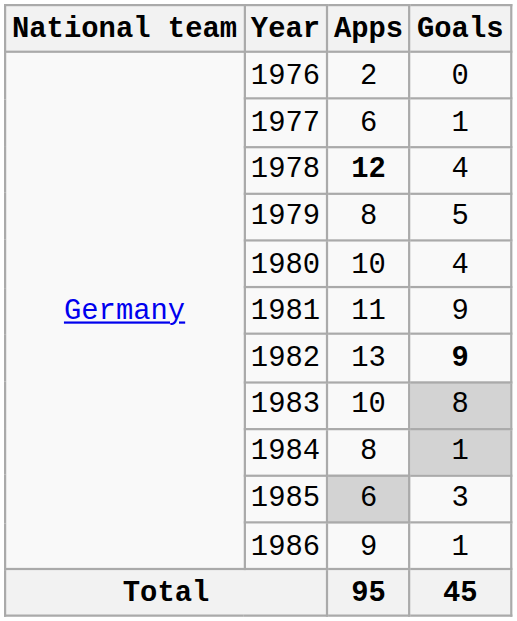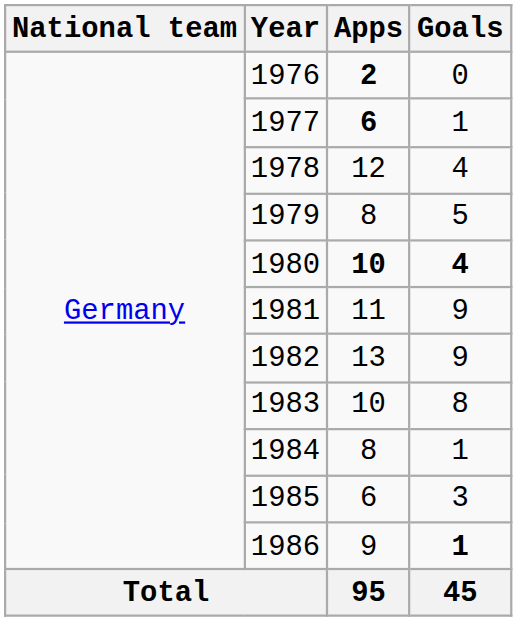1976 | Apps: normal -> bold
1977 | Apps: normal -> bold
1978 | Apps: bold -> normal
1980 | Apps: normal -> bold
1980 | Goals: normal -> bold
1982 | Goals: bold -> normal
1983 | Goals: lightgrey background -> no background
1984 | Goals: lightgrey background -> no background
1985 | Apps: lightgrey background -> no background
1986 | Goals: normal -> bold
